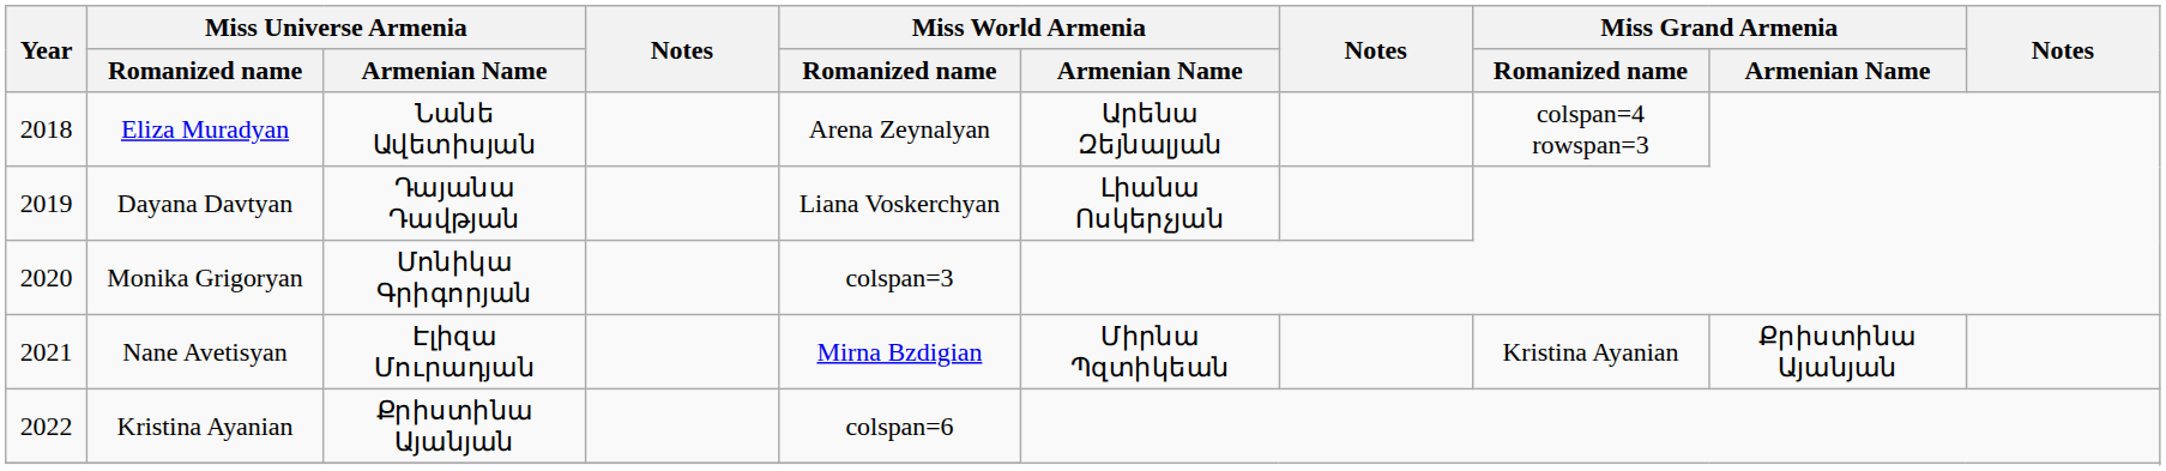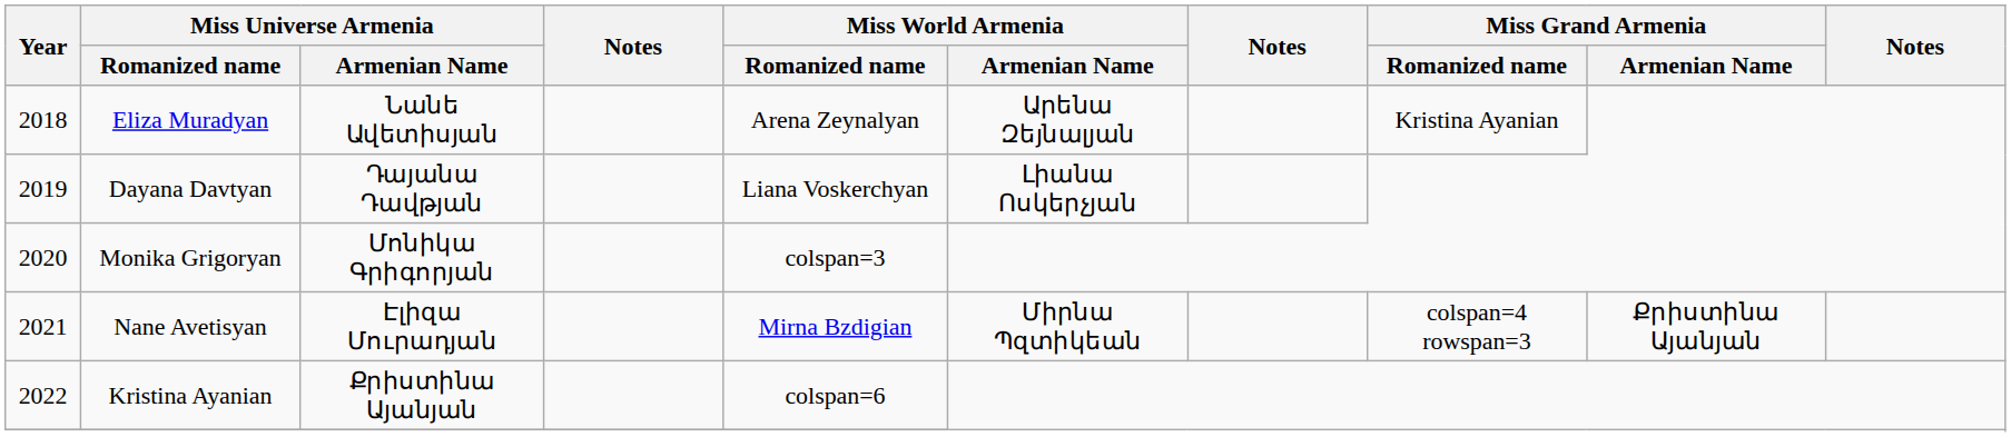Eliza Muradyan | Miss Grand Armenia / Romanized name: colspan=4 rowspan=3 -> Kristina Ayanian
Nane Avetisyan | Miss Grand Armenia / Romanized name: Kristina Ayanian -> colspan=4 rowspan=3
